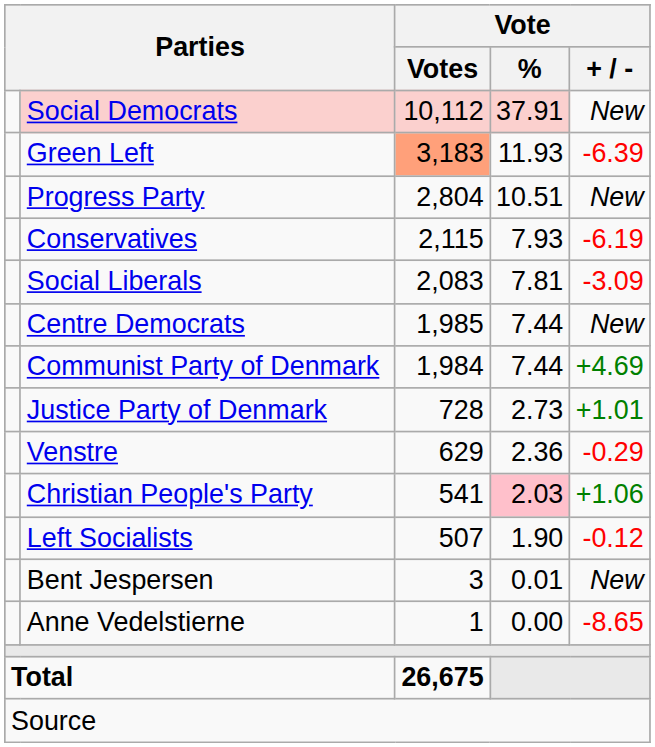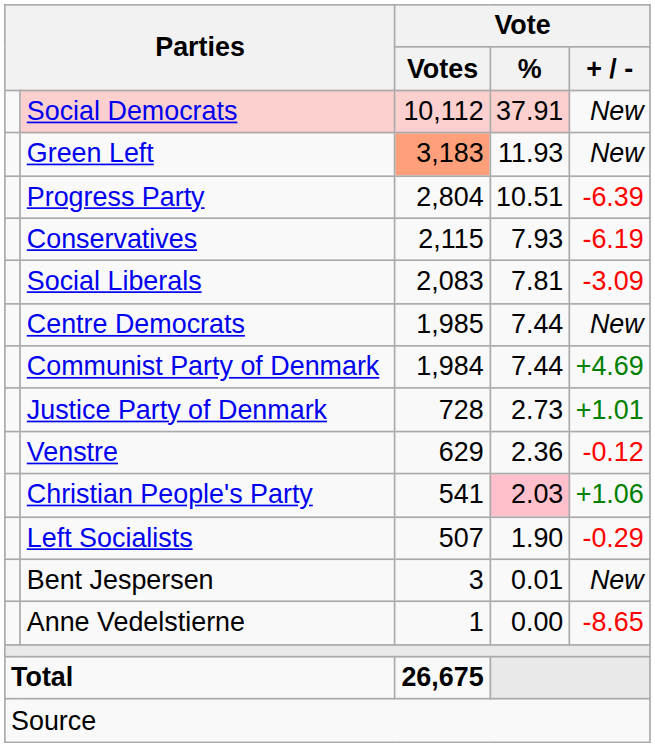Green Left | Vote / + / -: -6.39 -> New
Progress Party | Vote / + / -: New -> -6.39
Venstre | Vote / + / -: -0.29 -> -0.12
Left Socialists | Vote / + / -: -0.12 -> -0.29
